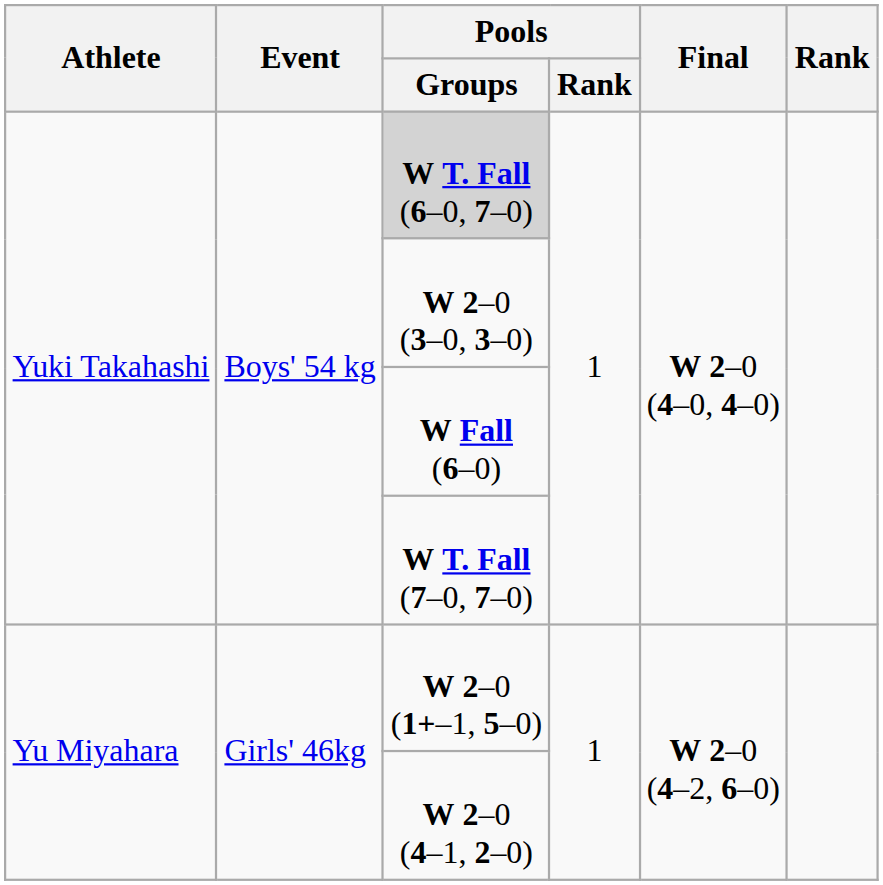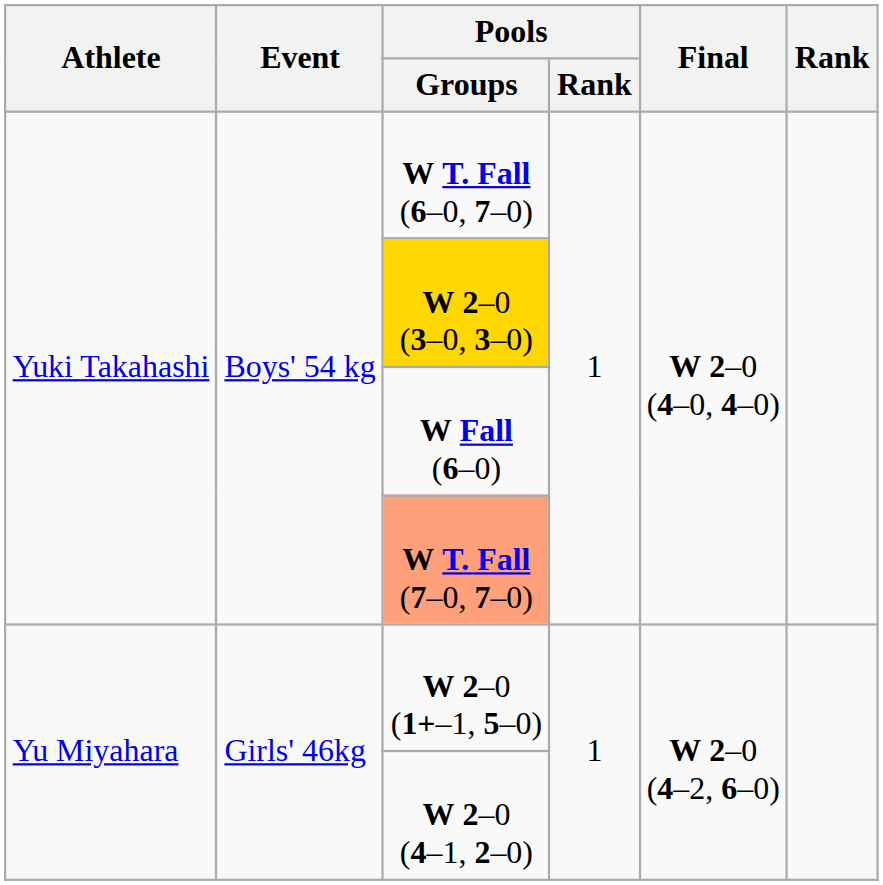W T. Fall (6–0, 7–0) | Pools / Groups: lightgrey background -> no background
W 2–0 (3–0, 3–0) | Pools / Groups: no background -> gold background
W T. Fall (7–0, 7–0) | Pools / Groups: no background -> lightsalmon background
